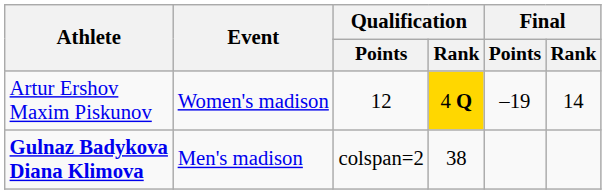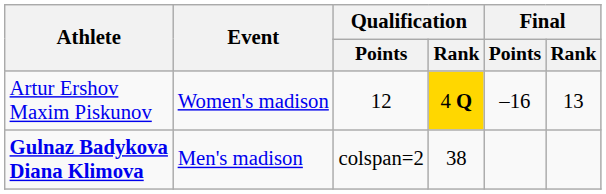Artur Ershov Maxim Piskunov | Final / Points: –19 -> –16
Artur Ershov Maxim Piskunov | Final / Rank: 14 -> 13
